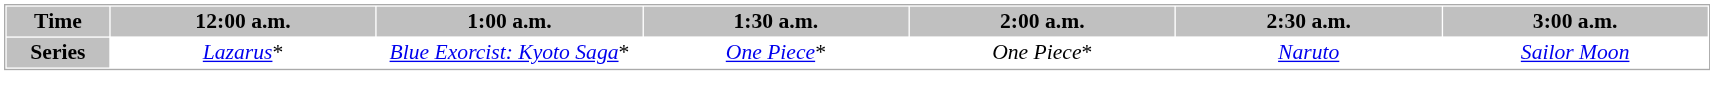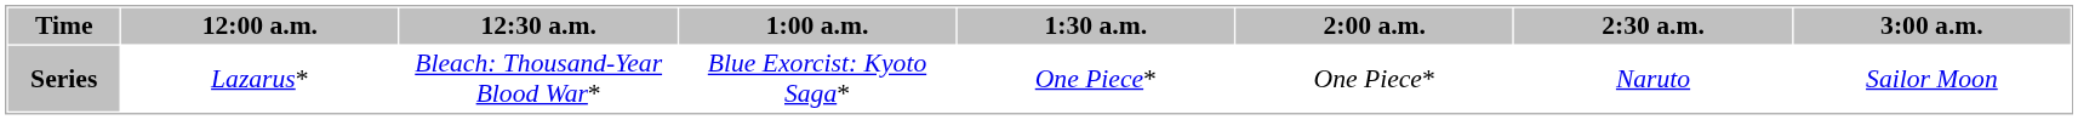+ column: 12:30 a.m. | Bleach: Thousand-Year Blood War*
